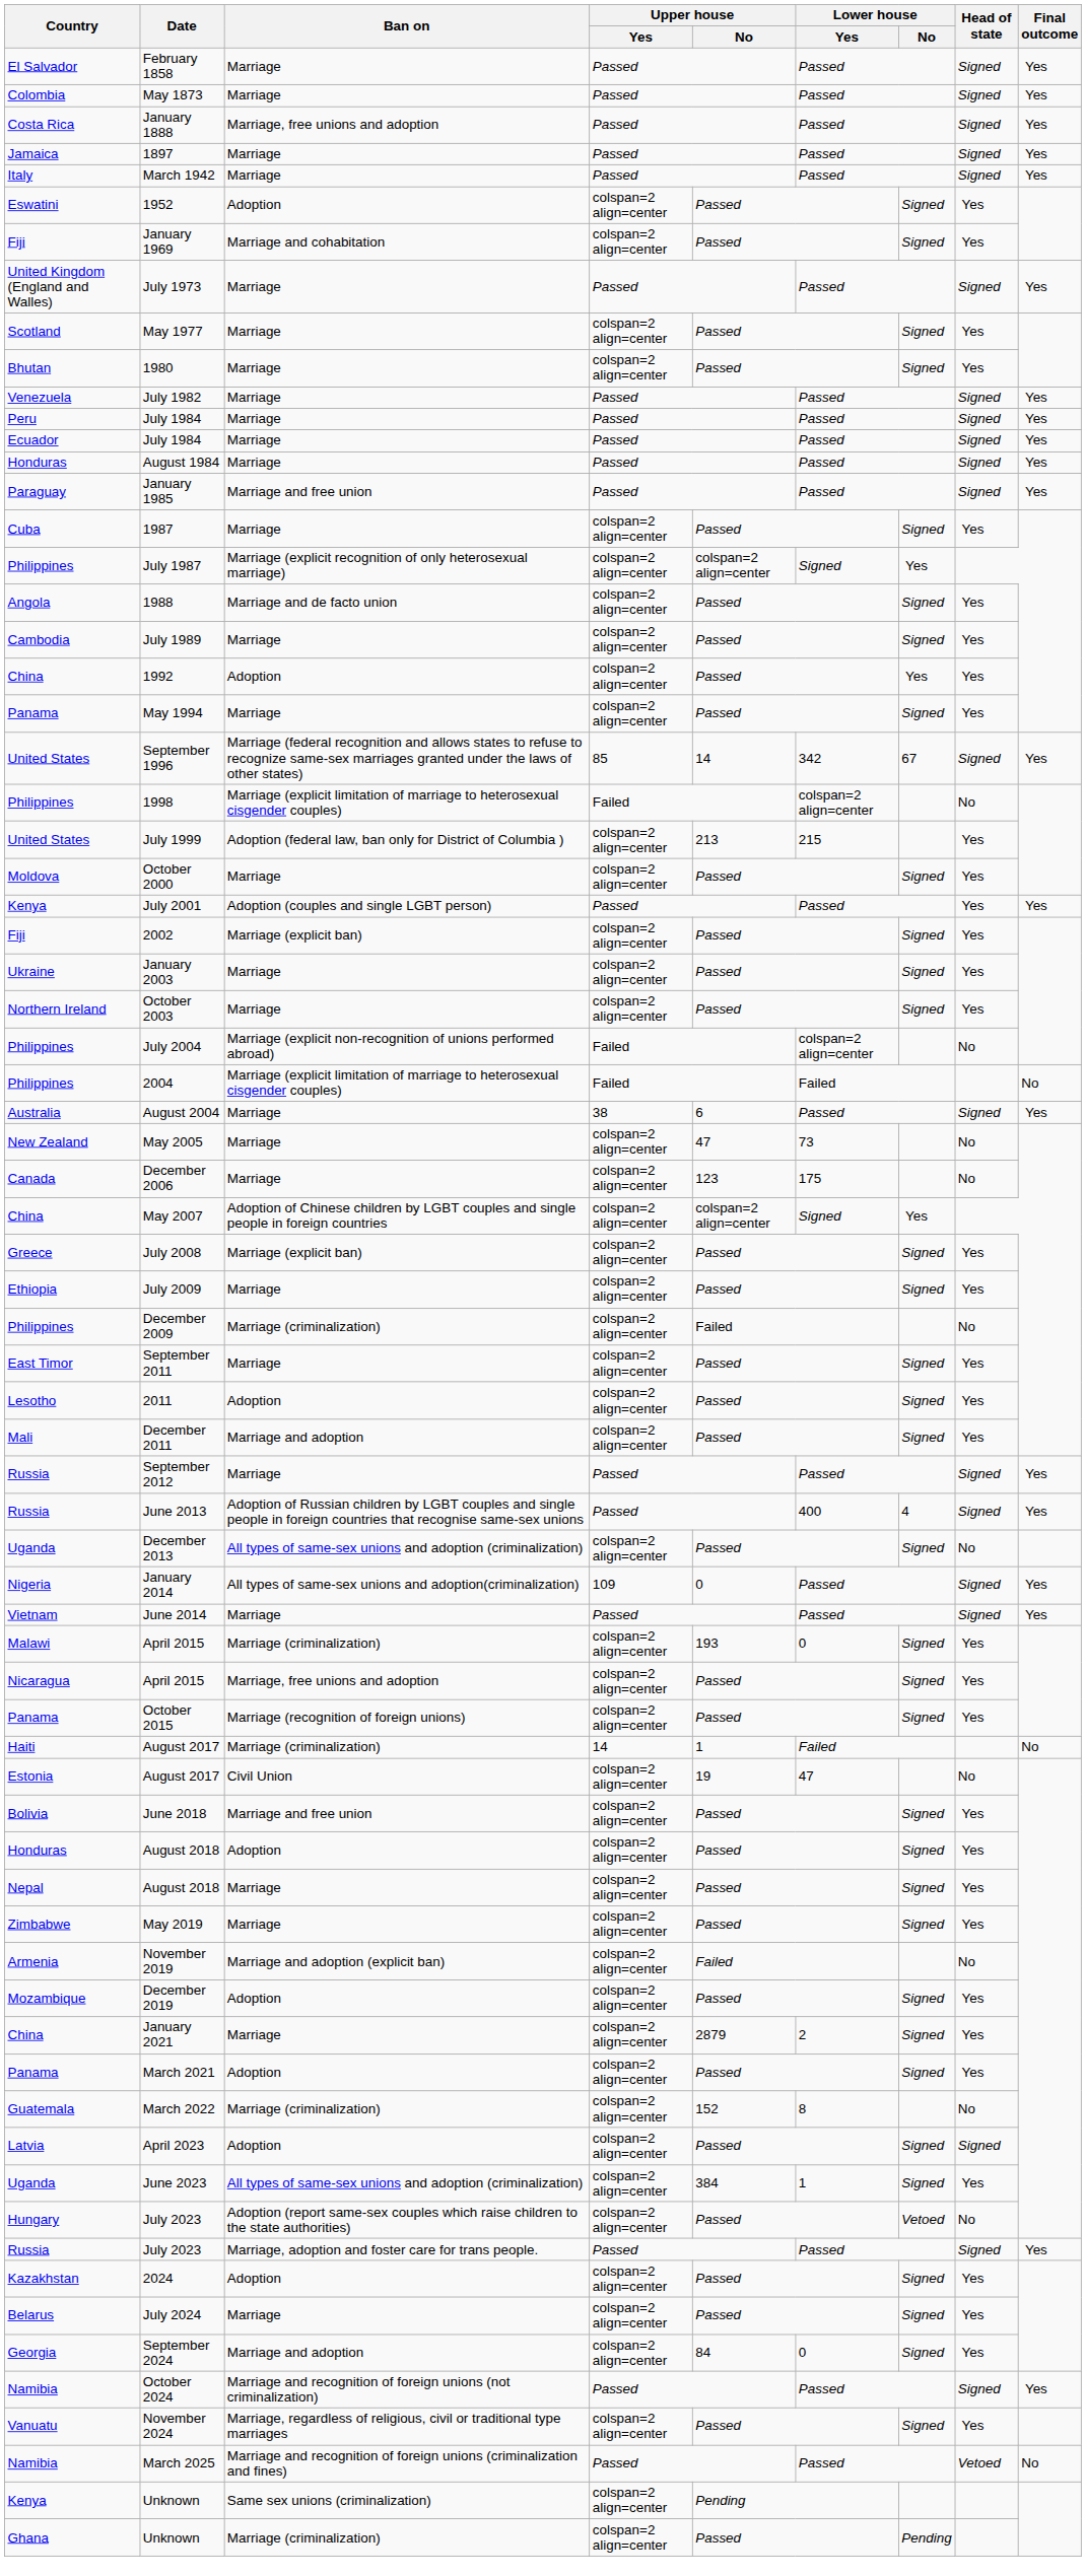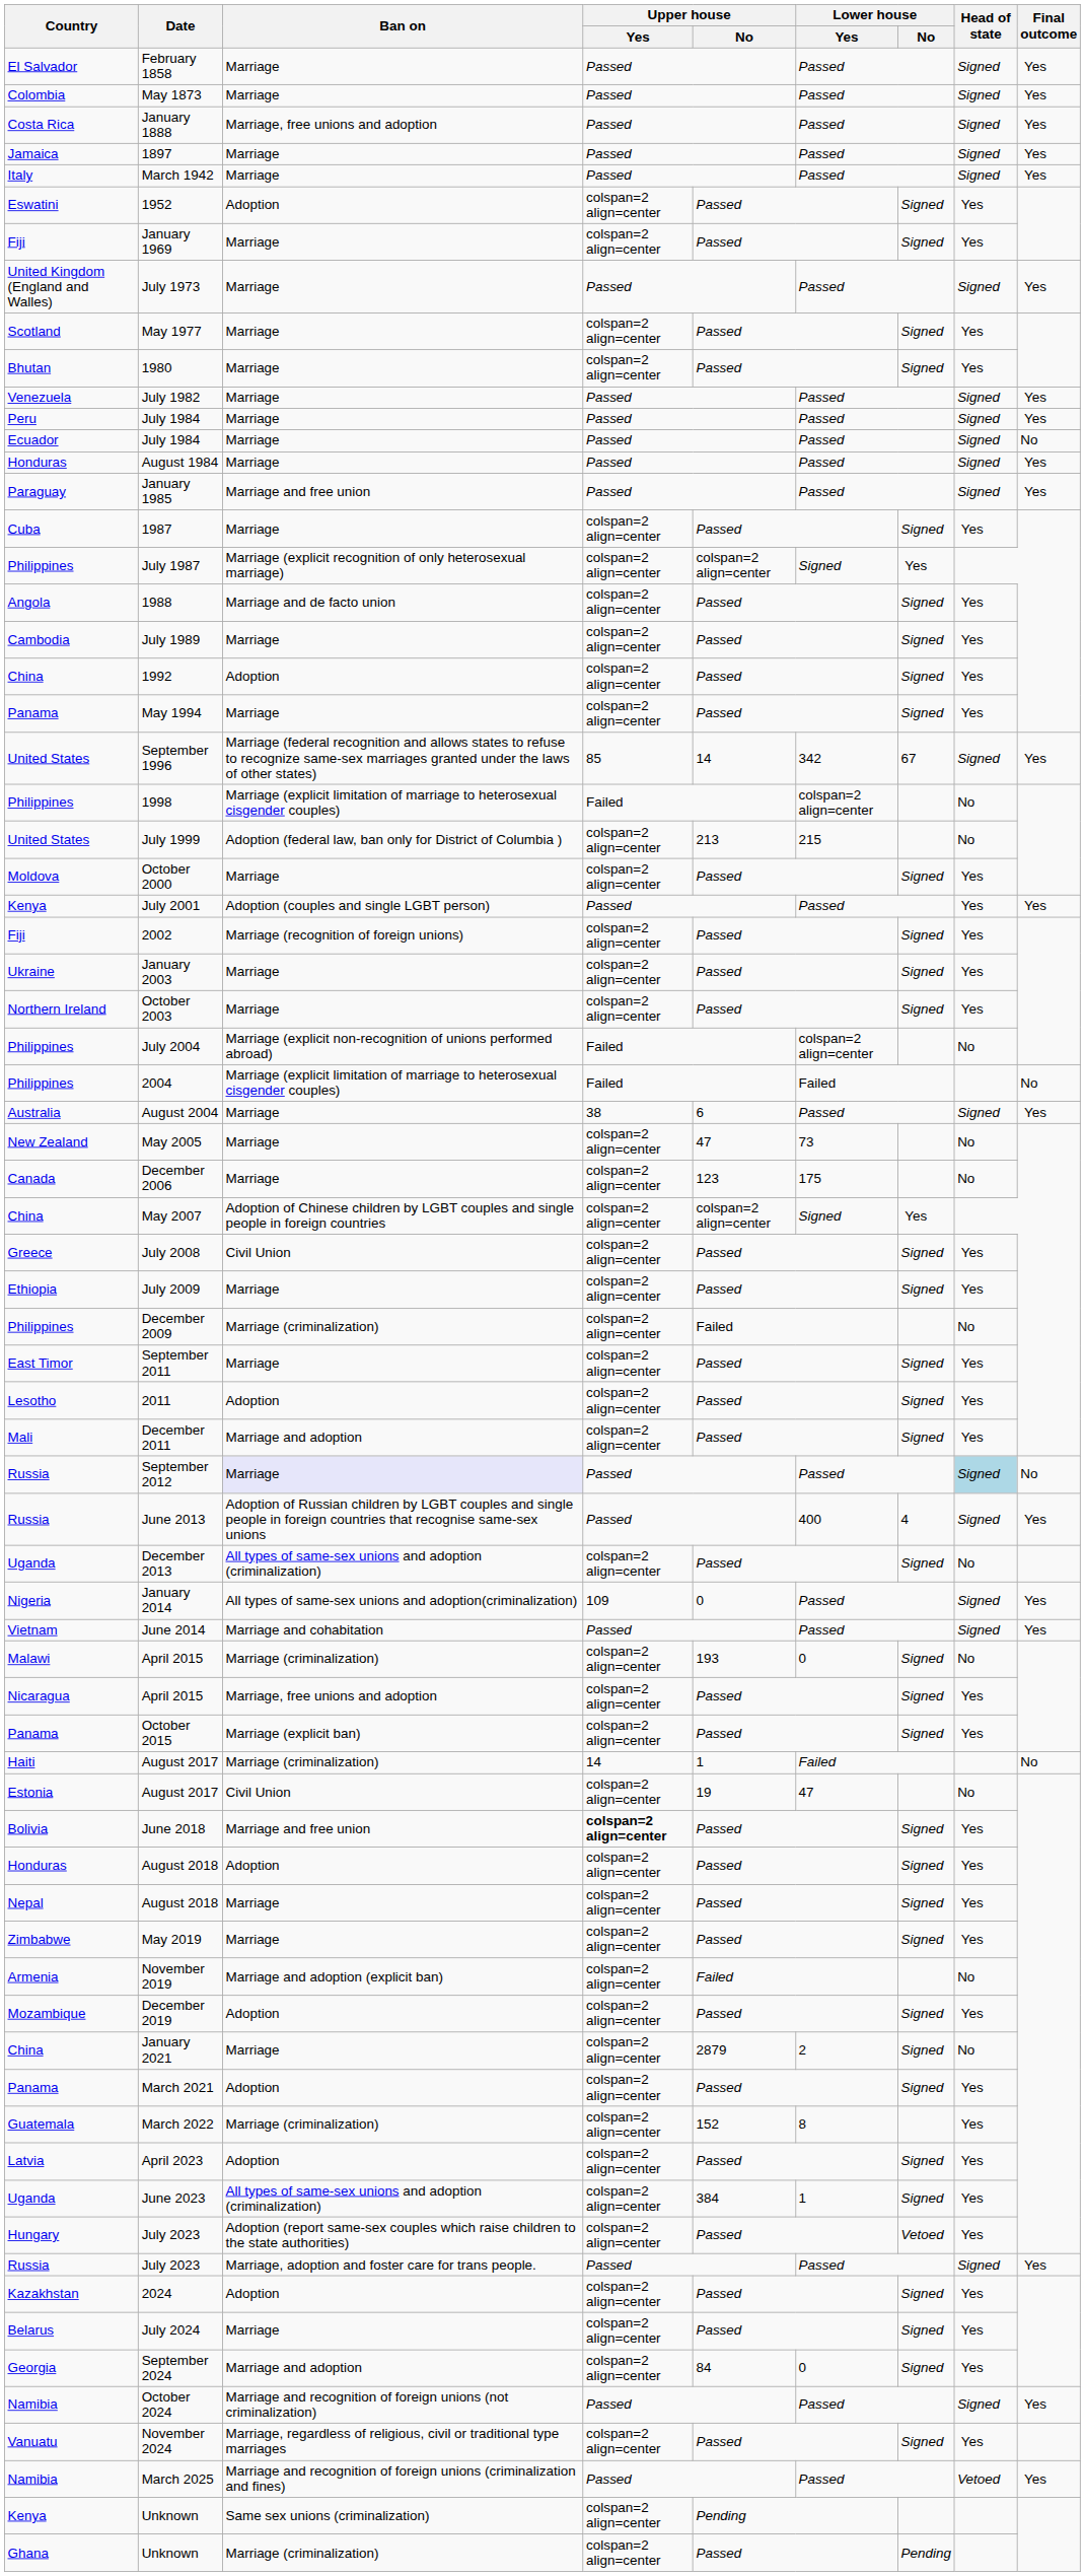January 1969 | Ban on: Marriage and cohabitation -> Marriage
Ecuador / July 1984 | Final outcome: Yes -> No
1992 | Lower house / No: Yes -> Signed
July 1999 | Head of state: Yes -> No
2002 | Ban on: Marriage (explicit ban) -> Marriage (recognition of foreign unions)
July 2008 | Ban on: Marriage (explicit ban) -> Civil Union
September 2012 | Ban on: no background -> lavender background
September 2012 | Head of state: no background -> lightblue background
September 2012 | Final outcome: Yes -> No
June 2014 | Ban on: Marriage -> Marriage and cohabitation
Malawi / April 2015 | Head of state: Yes -> No
October 2015 | Ban on: Marriage (recognition of foreign unions) -> Marriage (explicit ban)
June 2018 | Upper house / Yes: normal -> bold
January 2021 | Head of state: Yes -> No
March 2022 | Head of state: No -> Yes
April 2023 | Head of state: Signed -> Yes
Hungary / July 2023 | Head of state: No -> Yes
March 2025 | Final outcome: No -> Yes
